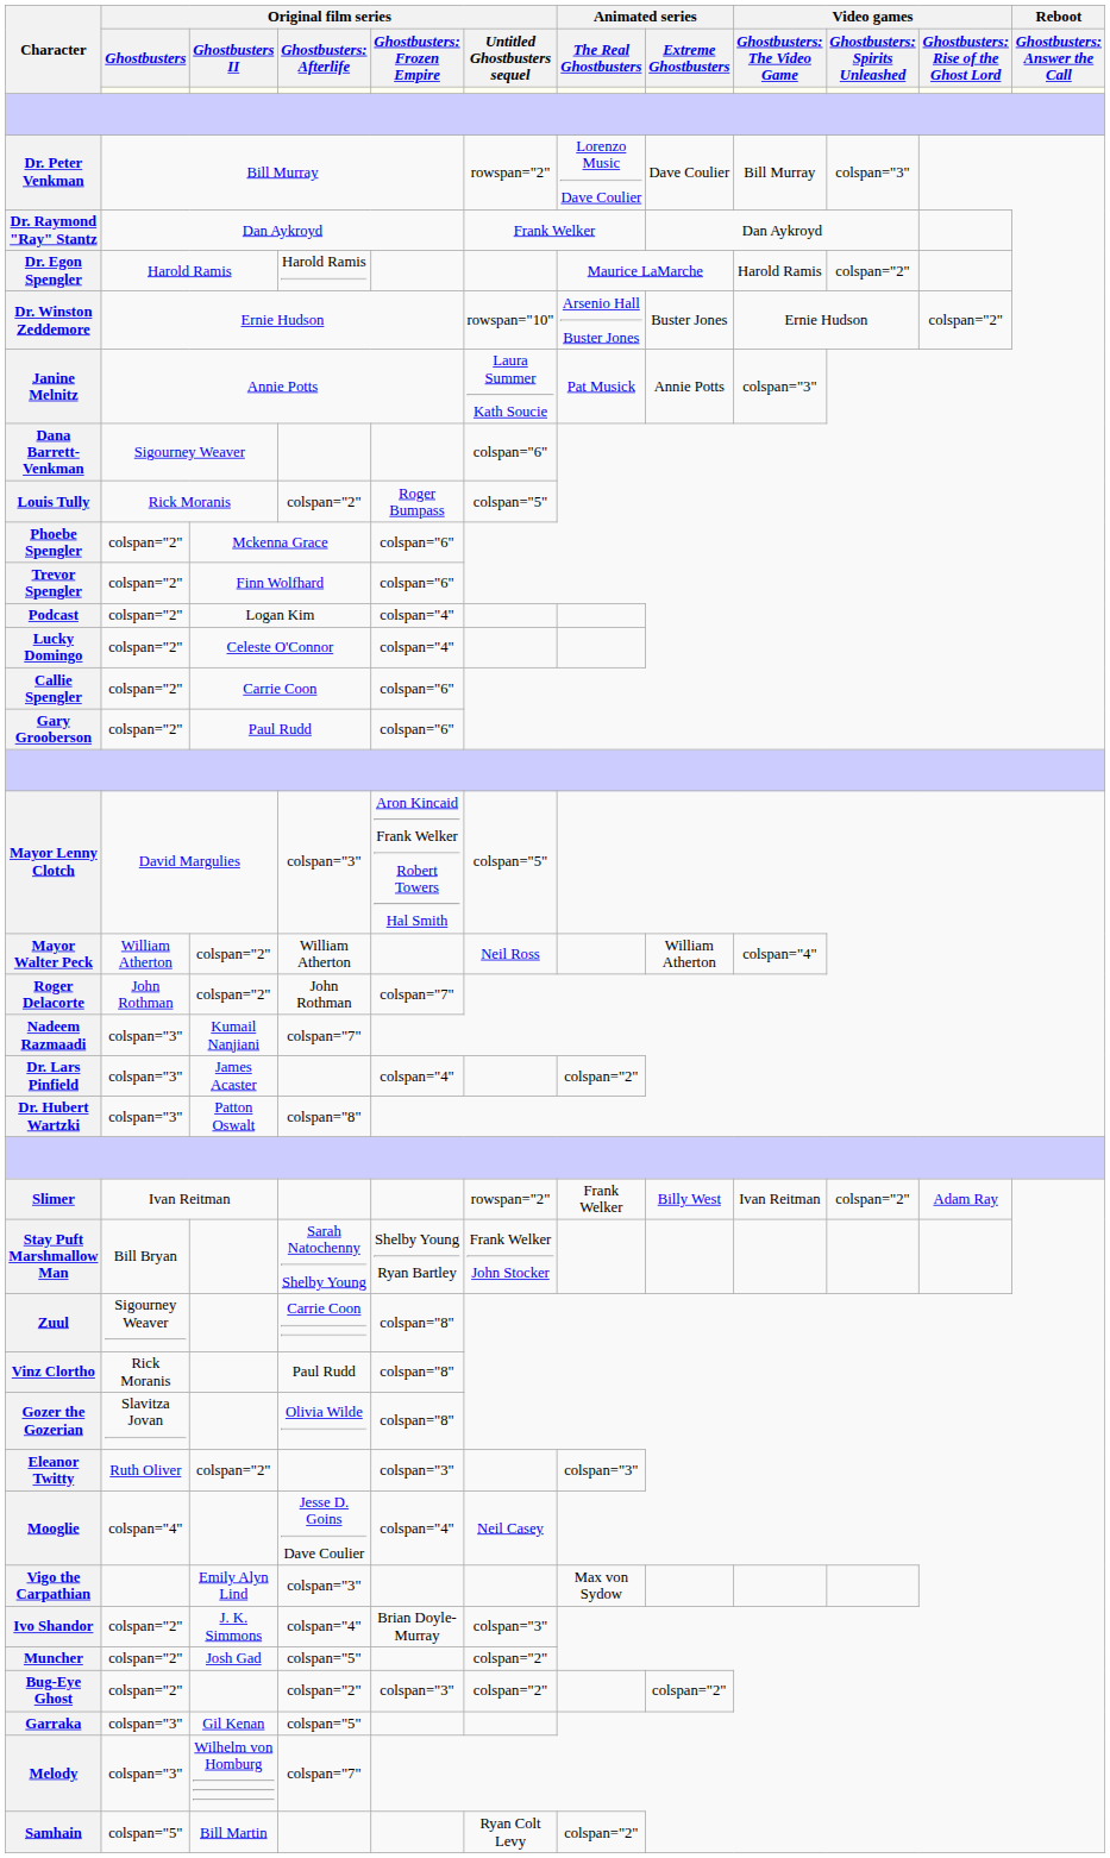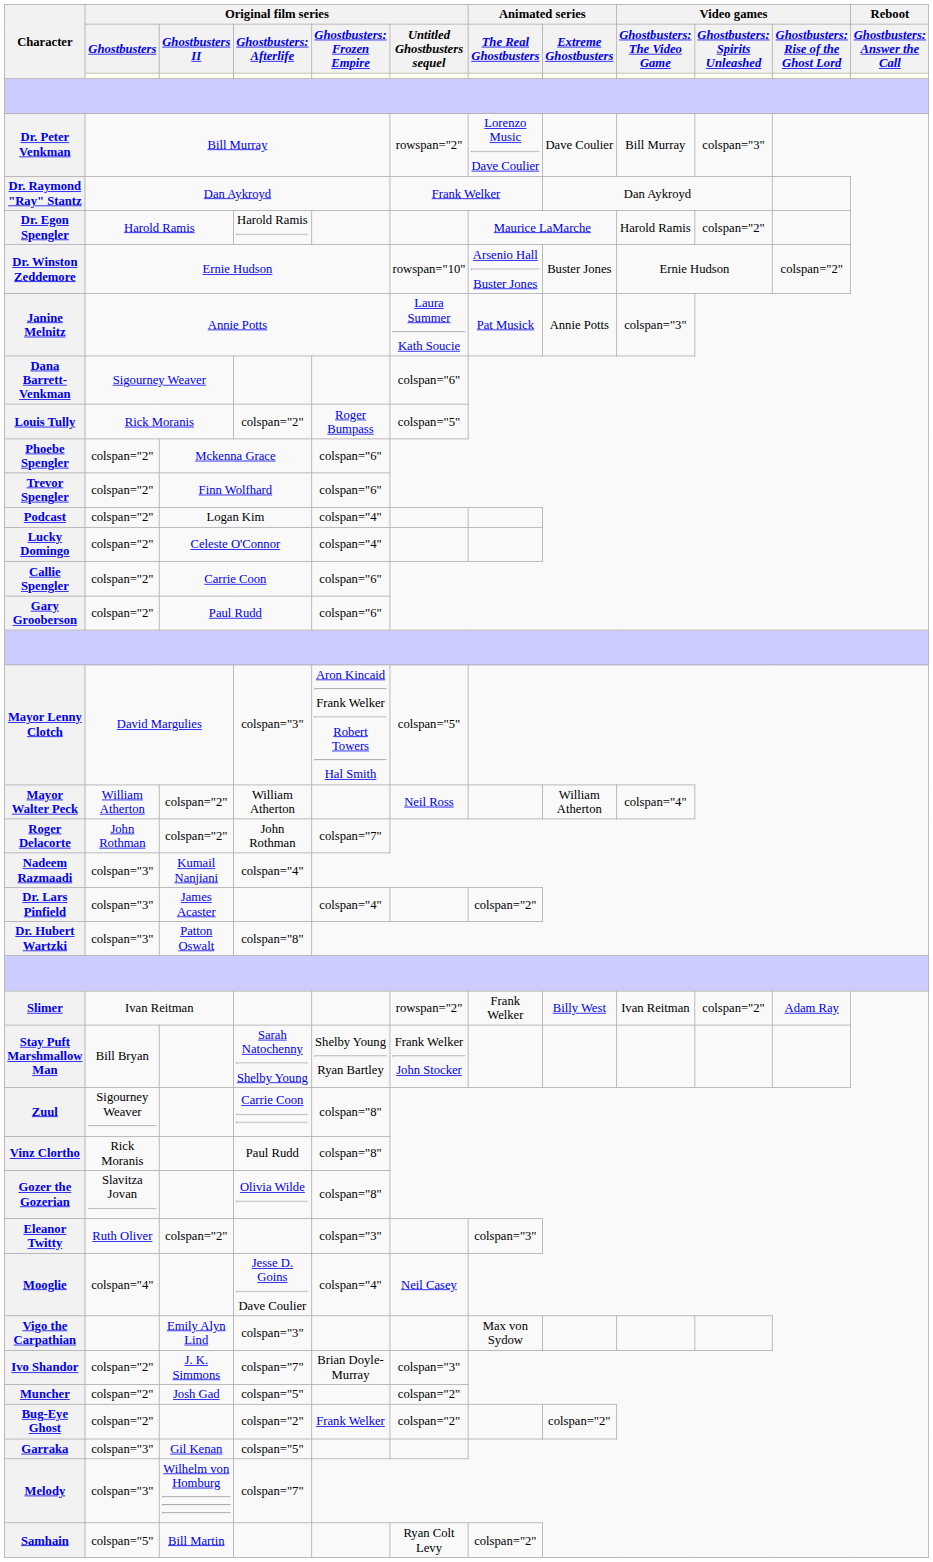Nadeem Razmaadi | column 4: colspan="7" -> colspan="4"
Ivo Shandor | column 4: colspan="4" -> colspan="7"
Bug-Eye Ghost | column 5: colspan="3" -> Frank Welker
